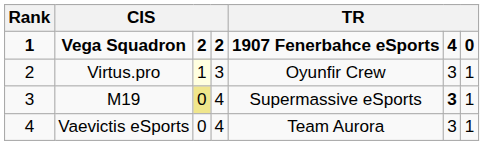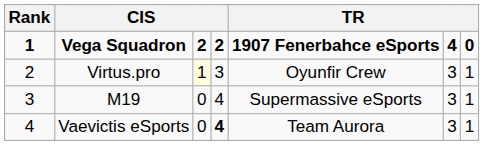M19 | column 3: khaki background -> no background
M19 | column 6: bold -> normal
Vaevictis eSports | column 4: normal -> bold
